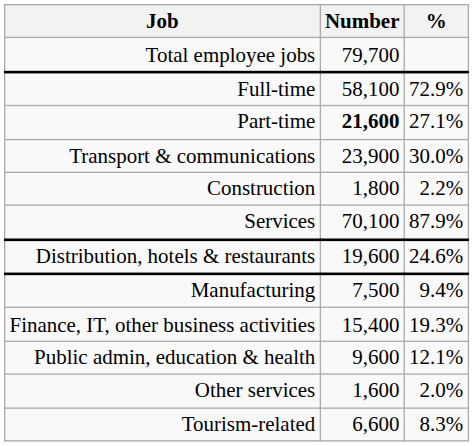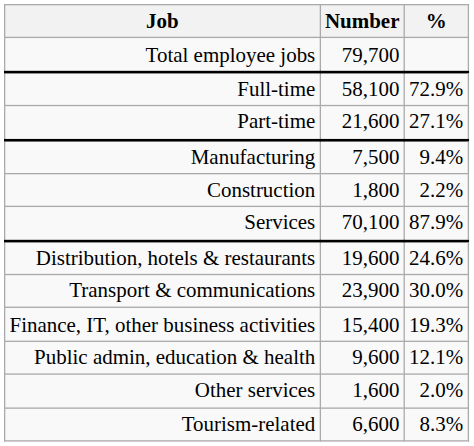Part-time | Number: bold -> normal
rows swapped: Manufacturing <-> Transport & communications
